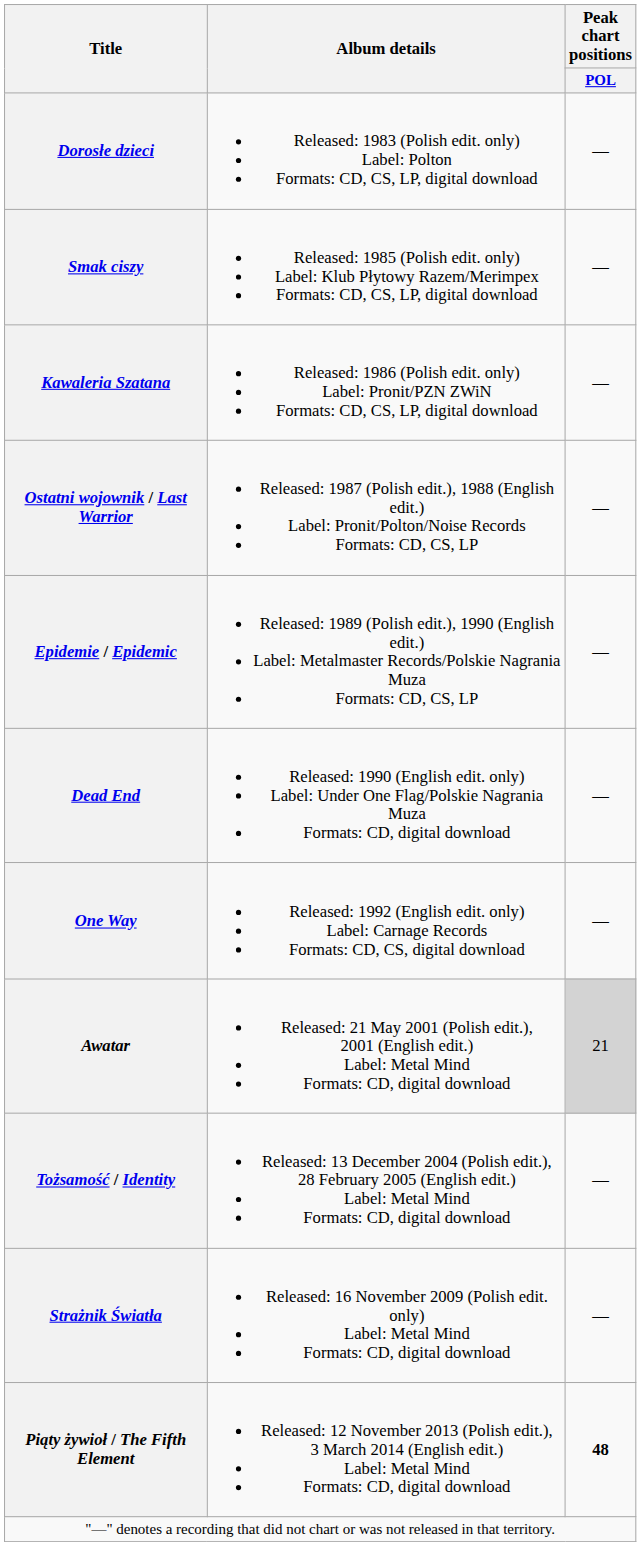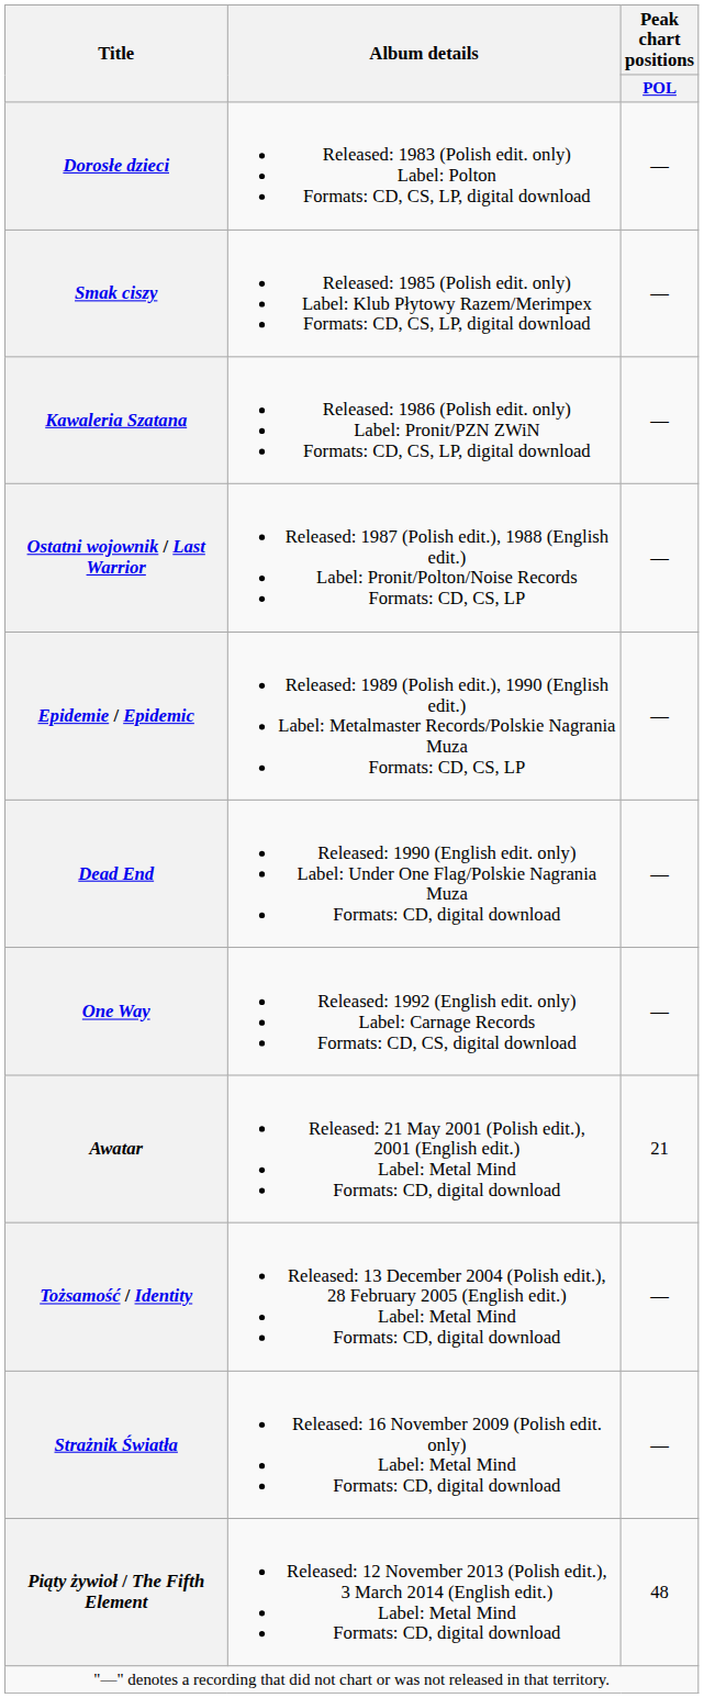Awatar | Peak chart positions / POL: lightgrey background -> no background
Piąty żywioł / The Fifth Element | Peak chart positions / POL: bold -> normal
